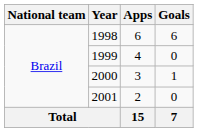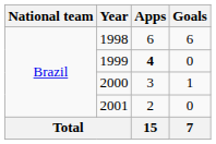1999 | Apps: normal -> bold
